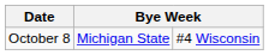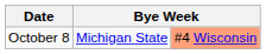October 8 | column 3: no background -> lightsalmon background
